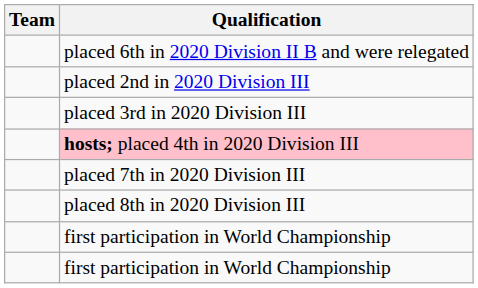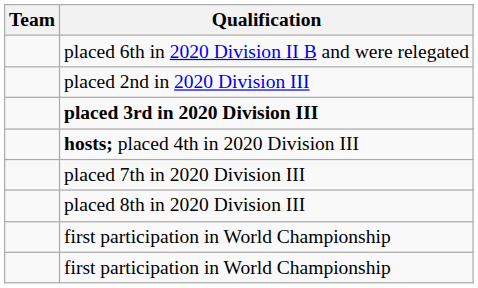row 4 | Qualification: normal -> bold
row 5 | Qualification: pink background -> no background
